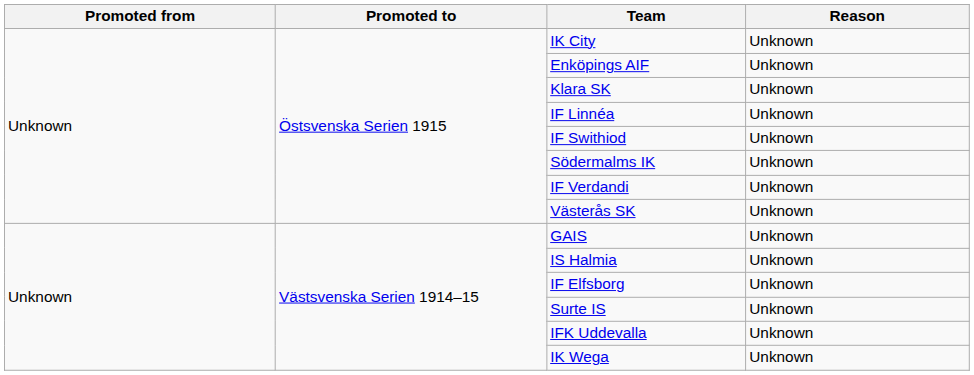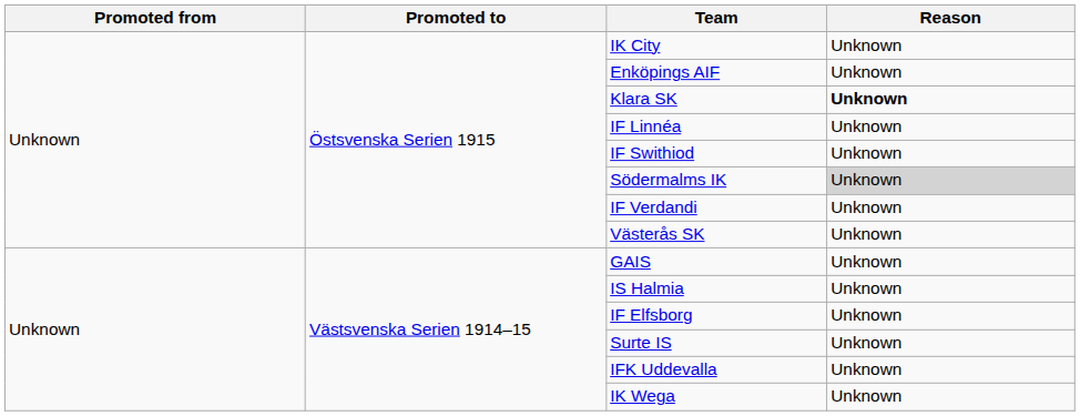Klara SK | Reason: normal -> bold
Södermalms IK | Reason: no background -> lightgrey background
